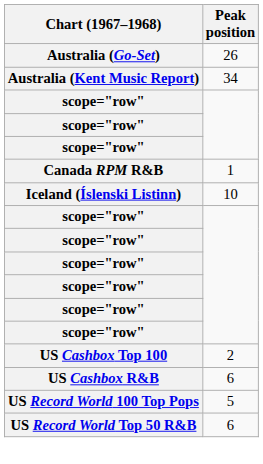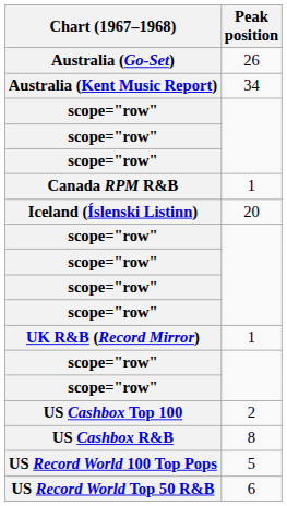Iceland (Íslenski Listinn) | Peak position: 10 -> 20
+ row: UK R&B (Record Mirror) | 1
US Cashbox R&B | Peak position: 6 -> 8
